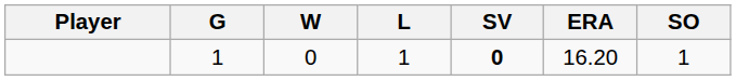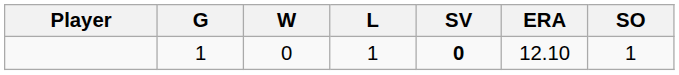row 2 | ERA: 16.20 -> 12.10
